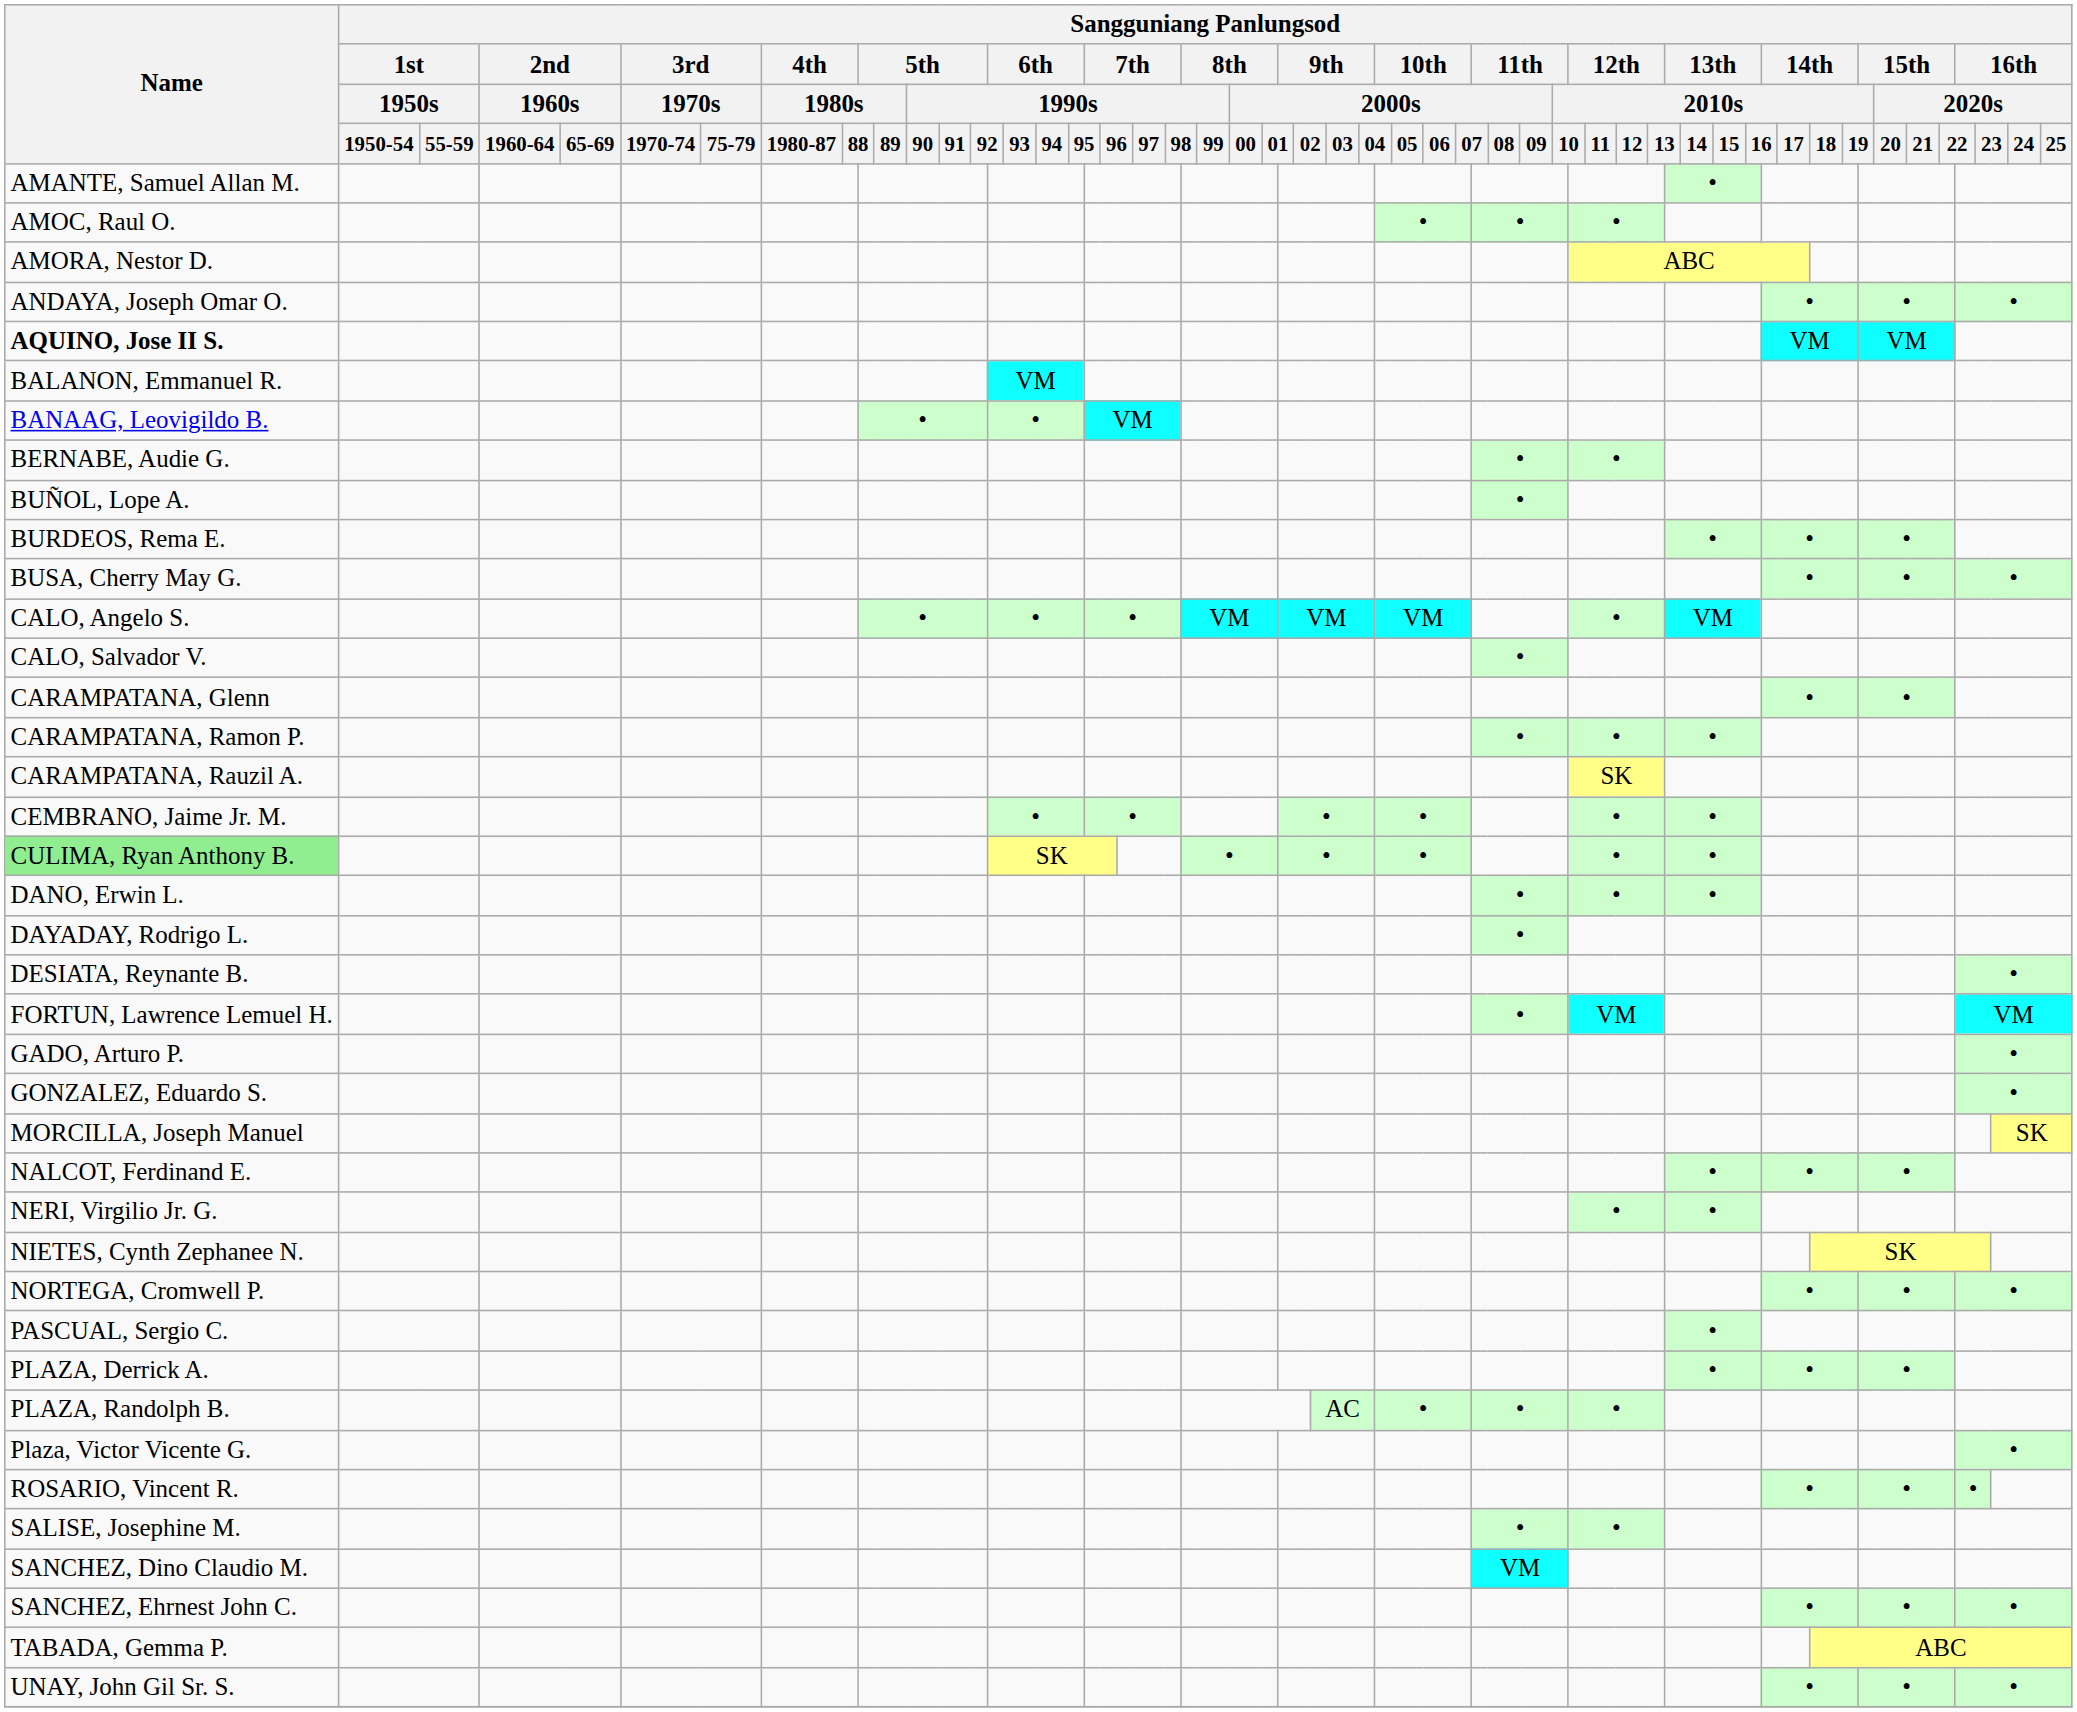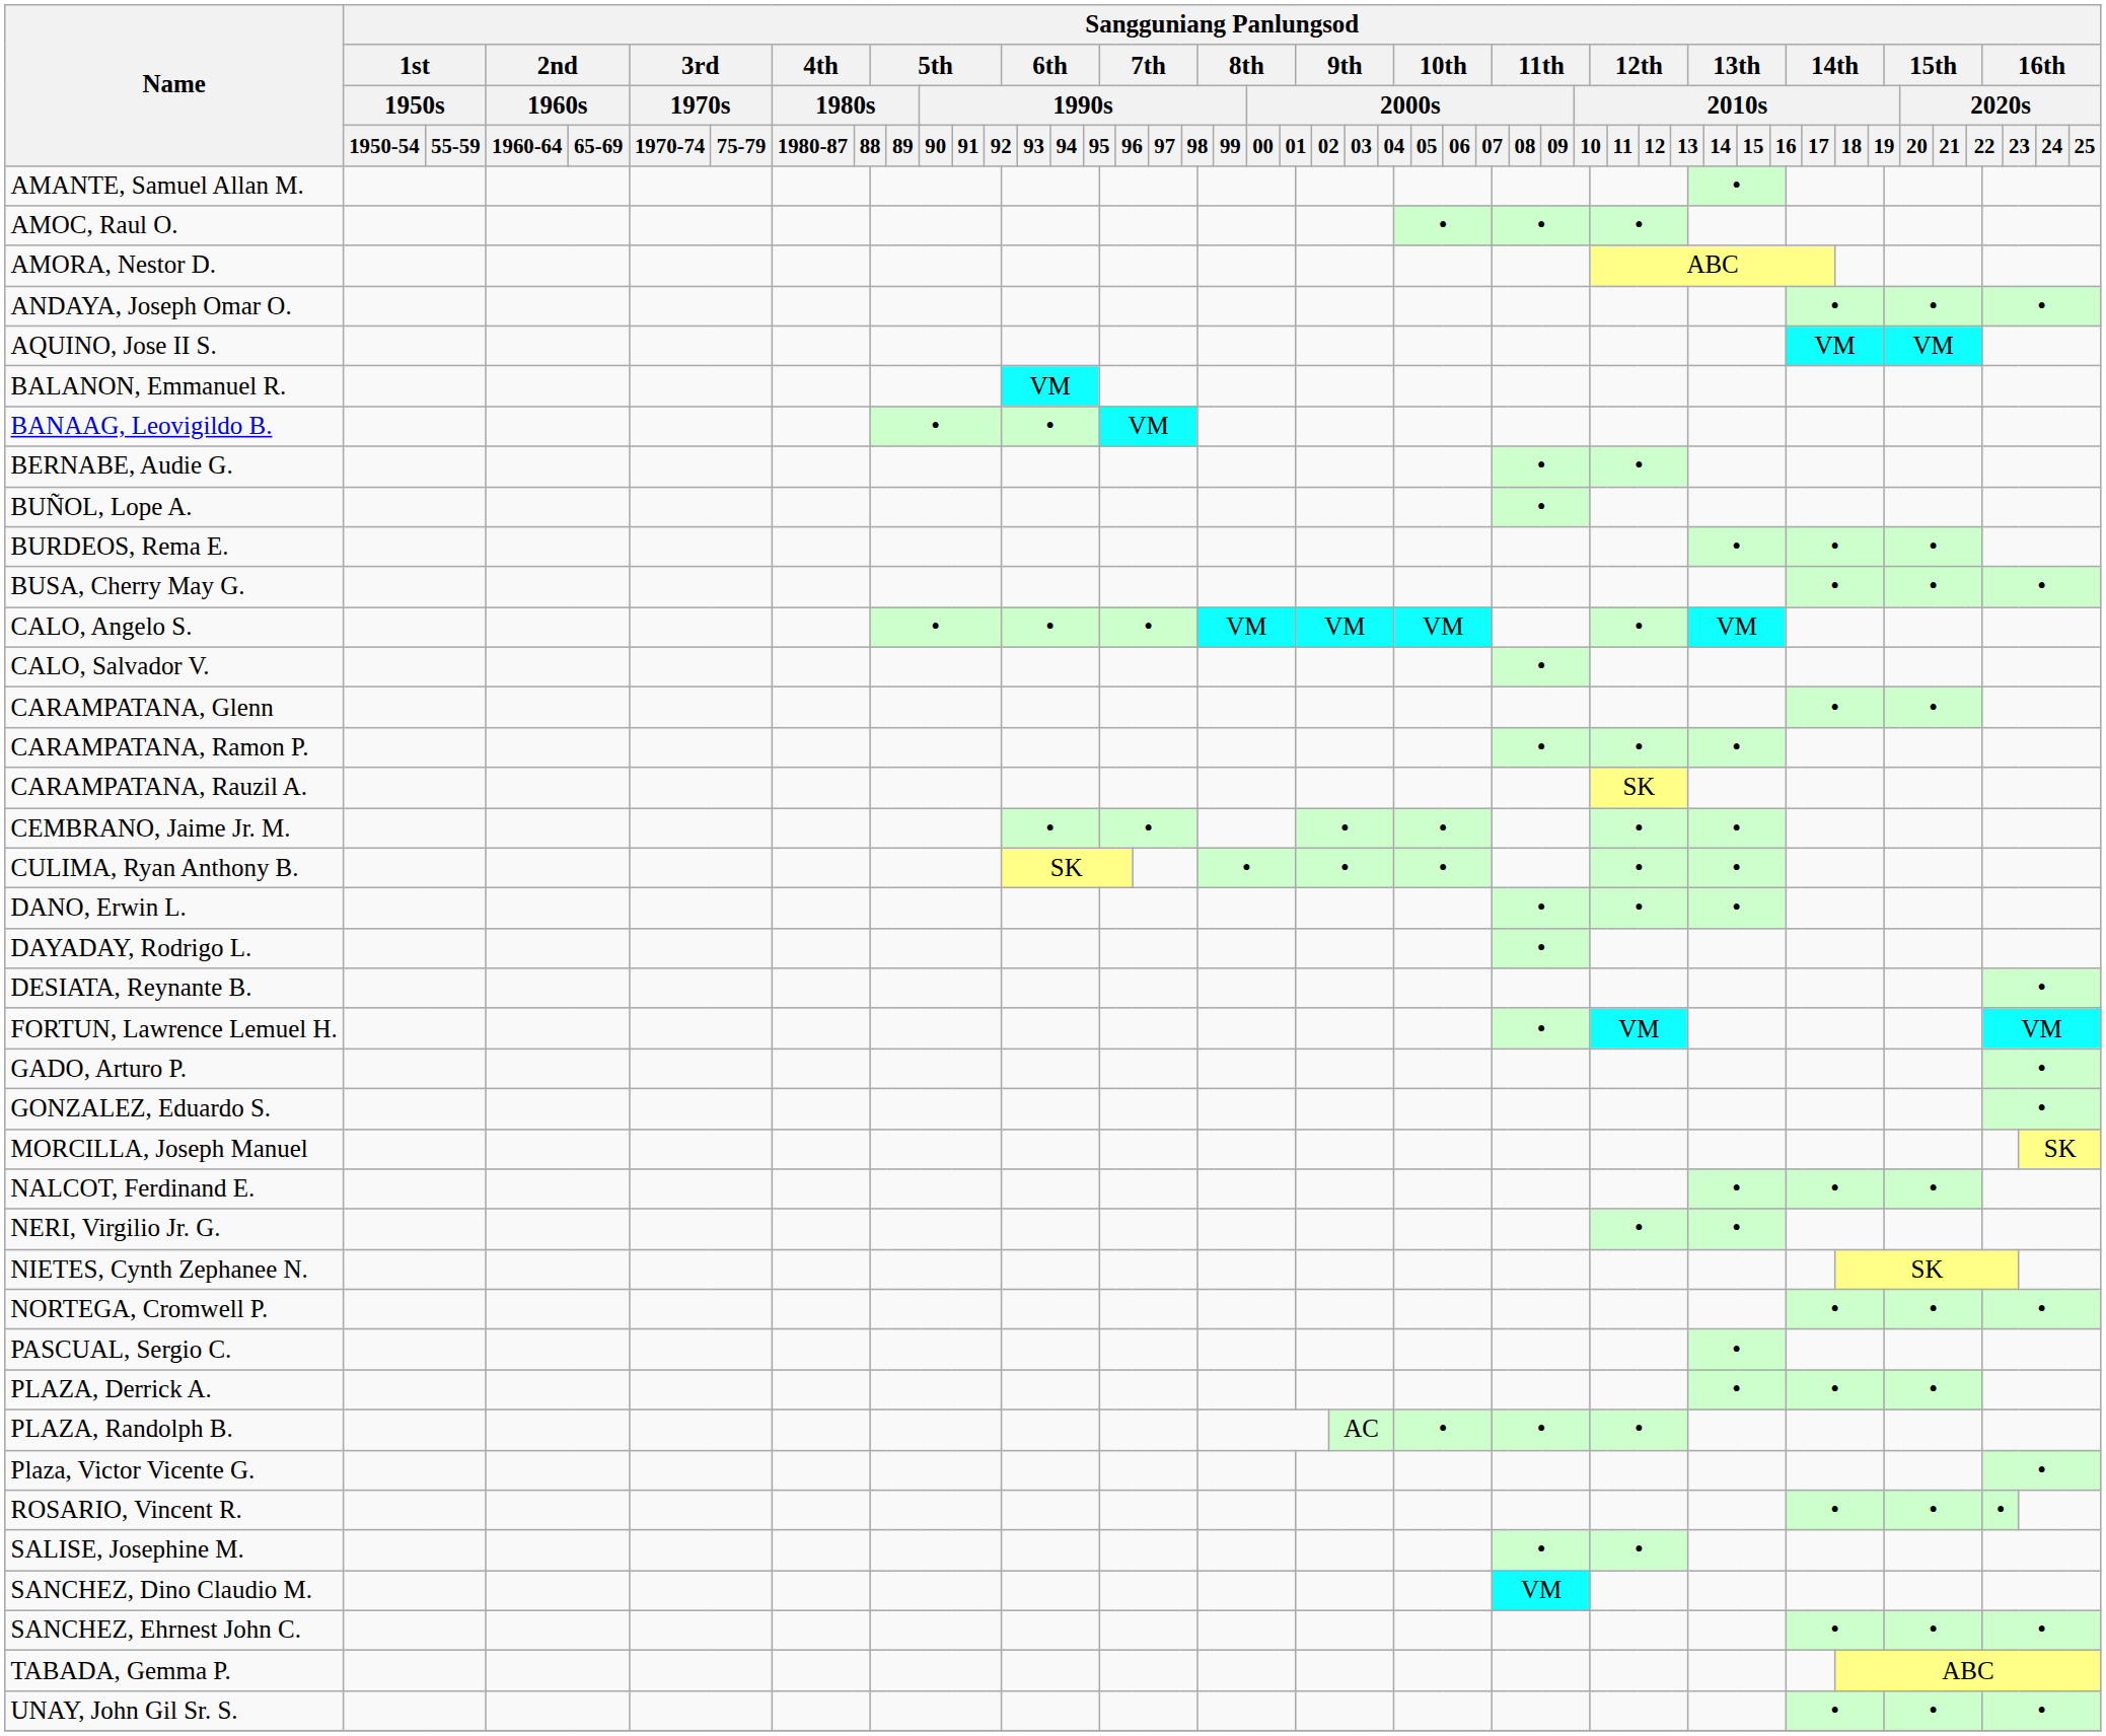AQUINO, Jose II S. | Name: bold -> normal
CULIMA, Ryan Anthony B. | Name: lightgreen background -> no background
